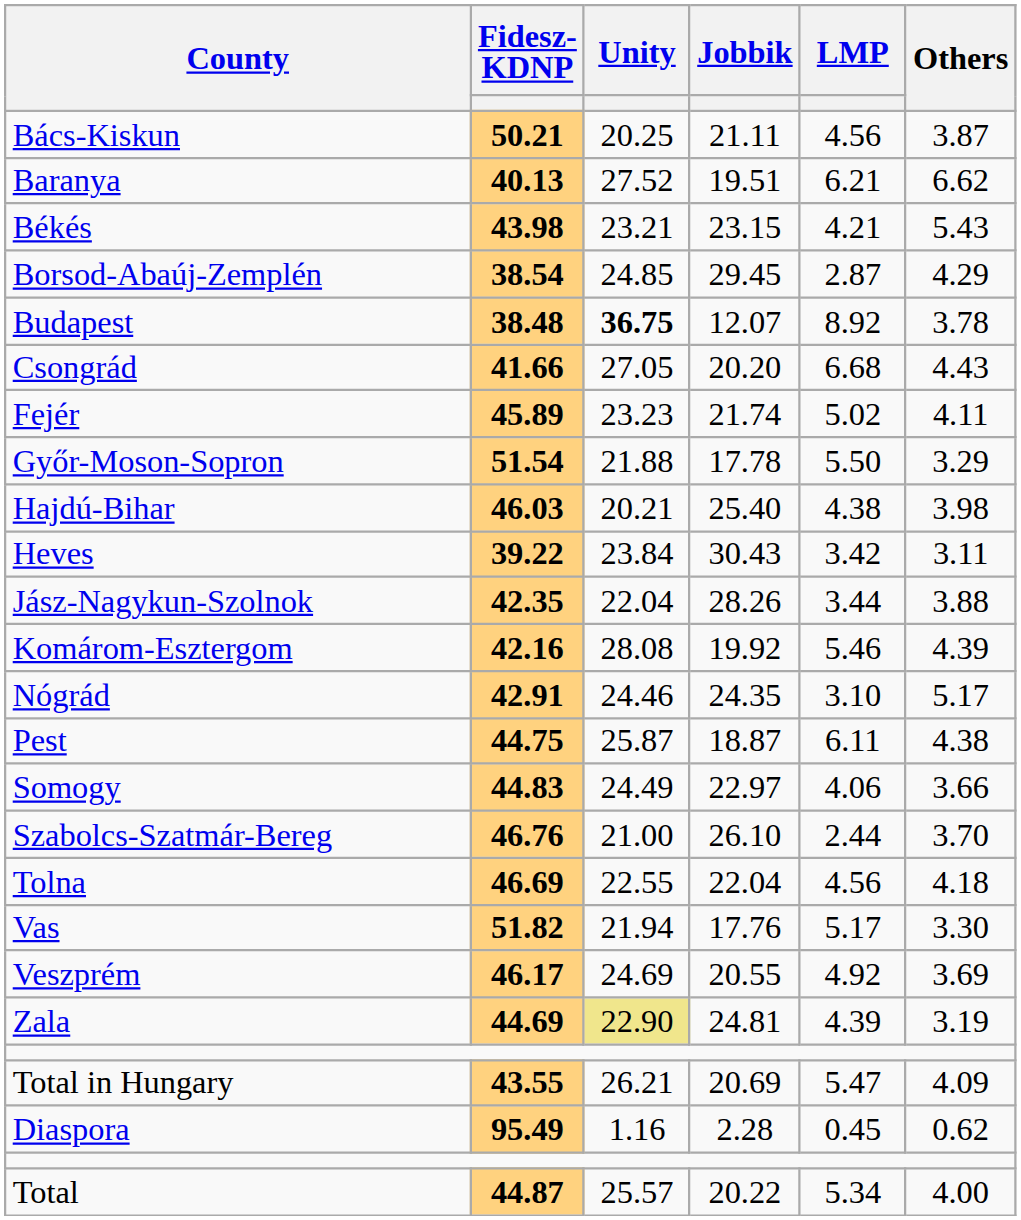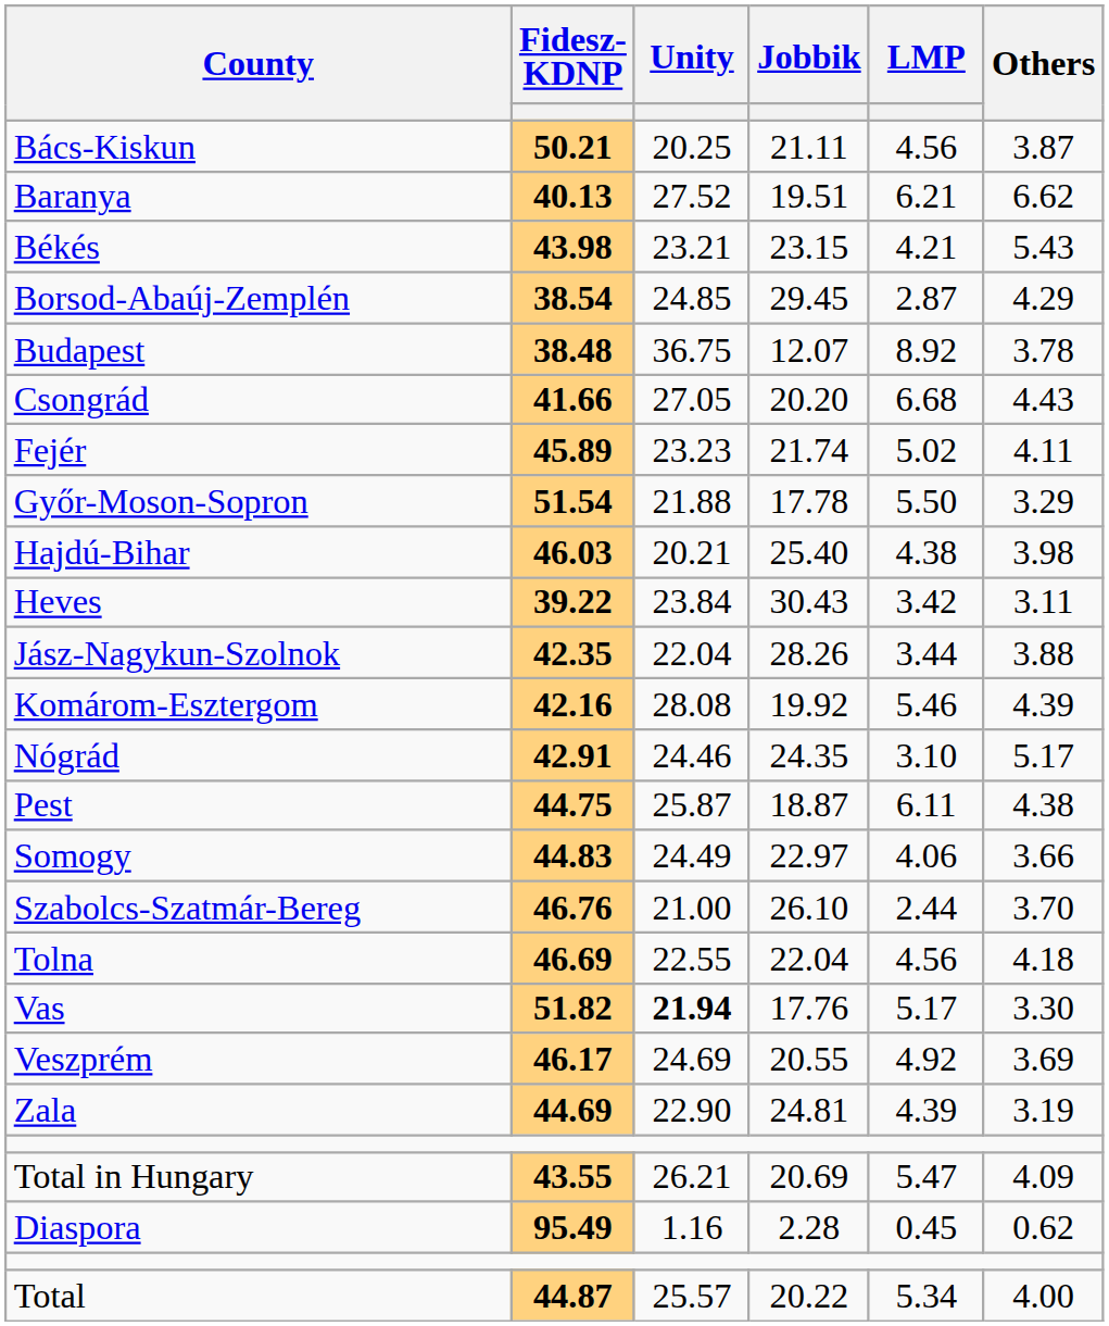Budapest | Unity: bold -> normal
Vas | Unity: normal -> bold
Zala | Unity: khaki background -> no background
